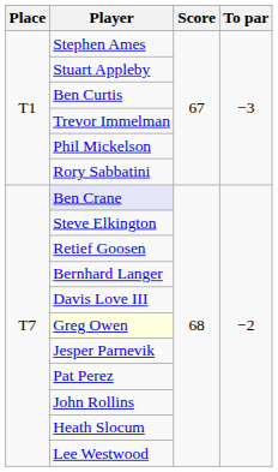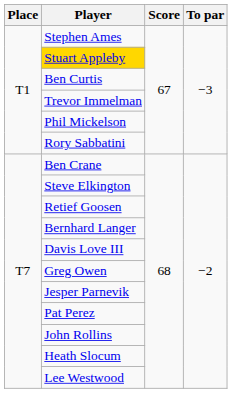Stuart Appleby | Player: no background -> gold background
Ben Crane | Player: lavender background -> no background
Greg Owen | Player: lightyellow background -> no background
